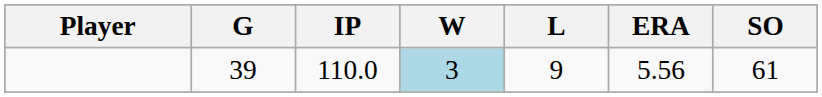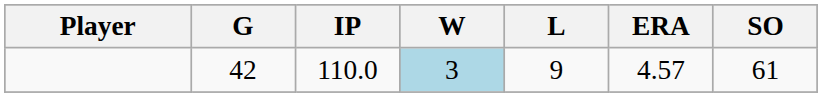row 2 | G: 39 -> 42
row 2 | ERA: 5.56 -> 4.57
